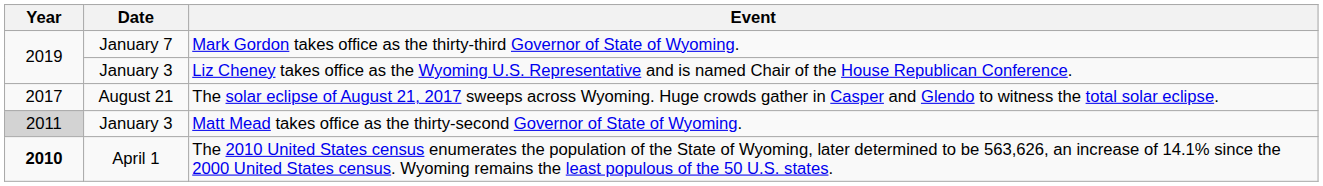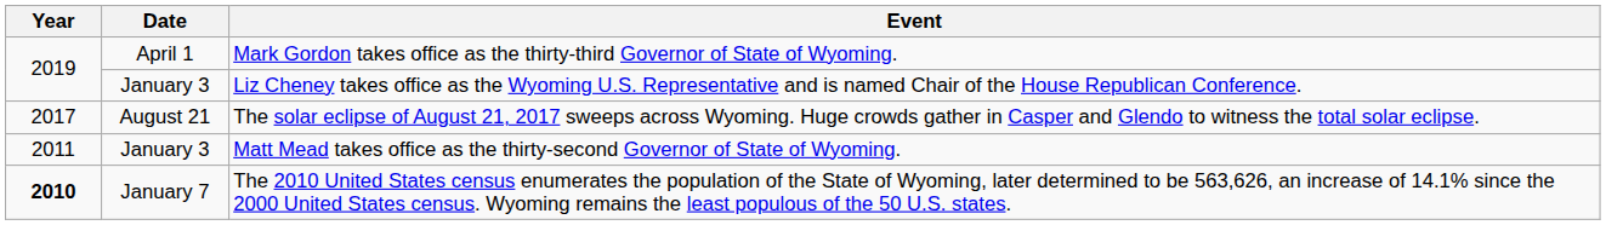row 2 | Date: January 7 -> April 1
row 5 | Year: lightgrey background -> no background
row 6 | Date: April 1 -> January 7
